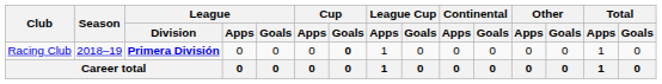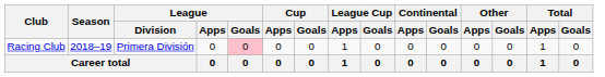Racing Club | League / Division: bold -> normal
Racing Club | League / Goals: no background -> pink background
Racing Club | Cup / Goals: bold -> normal
